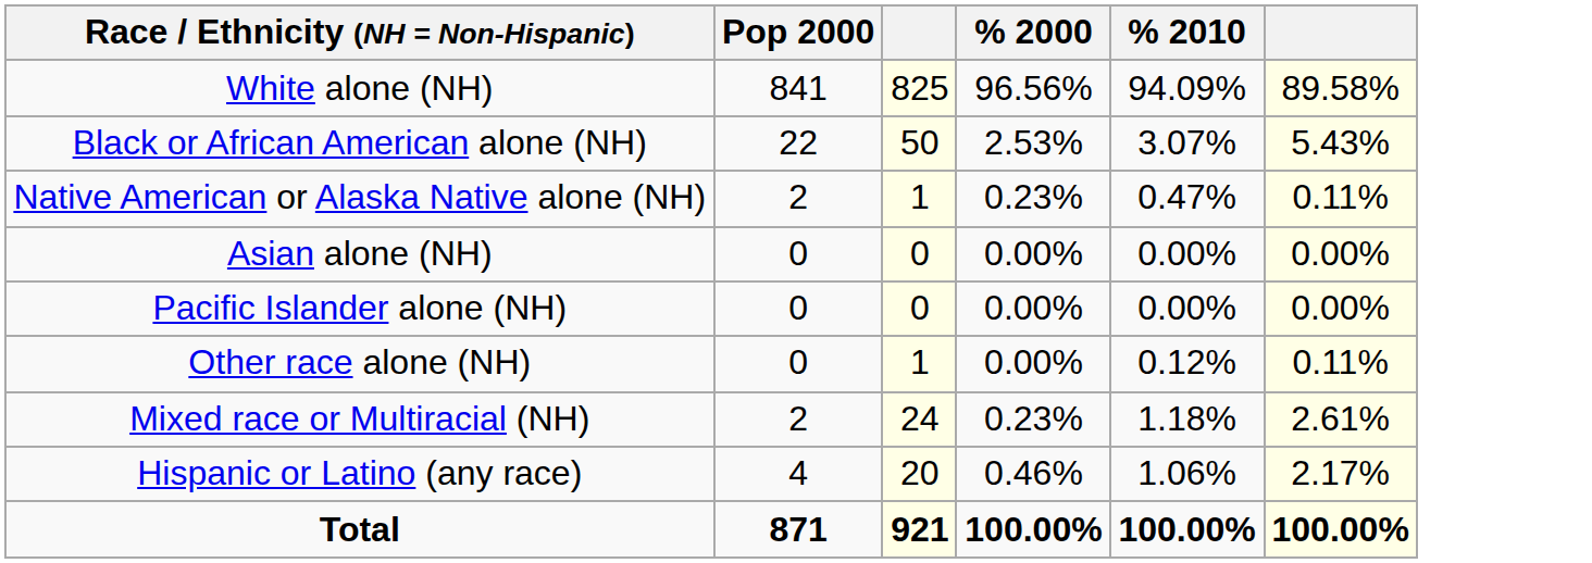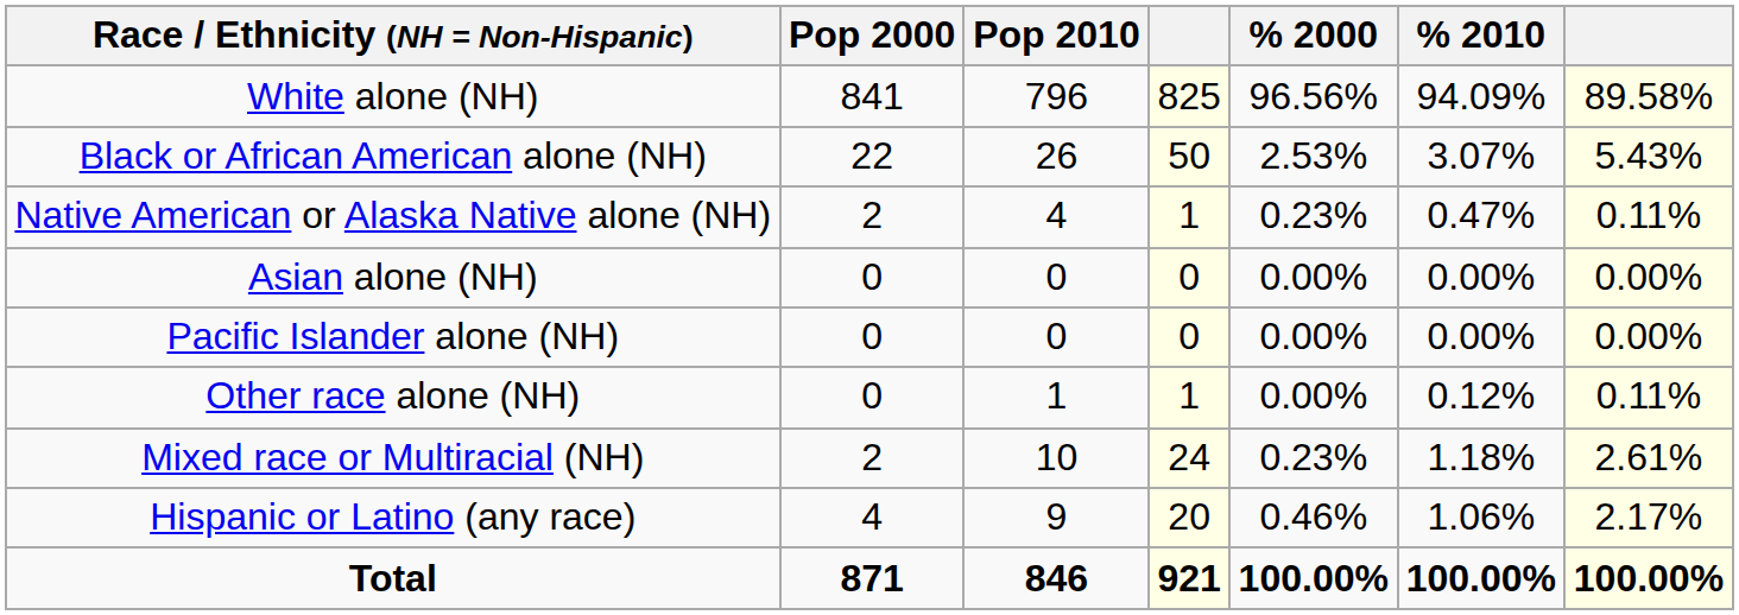+ column: Pop 2010 | 796 | 26 | 4 | 0 | 0 | 1 | 10 | 9 | 846
